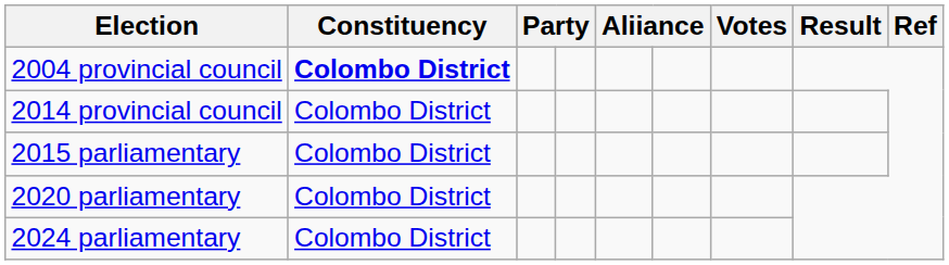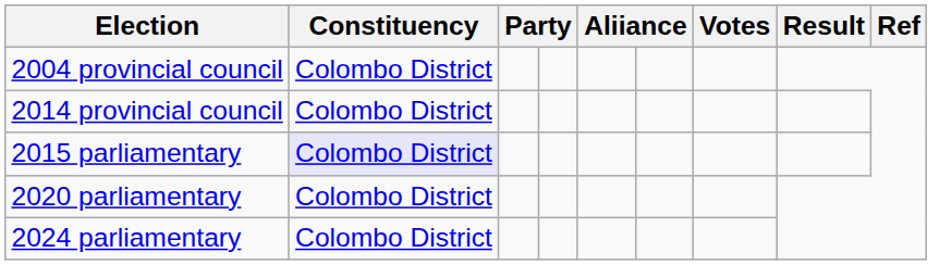2004 provincial council | Constituency: bold -> normal
2015 parliamentary | Constituency: no background -> lavender background
